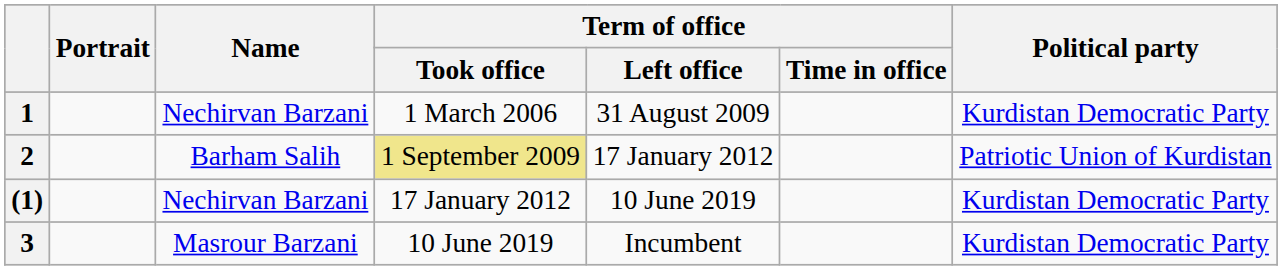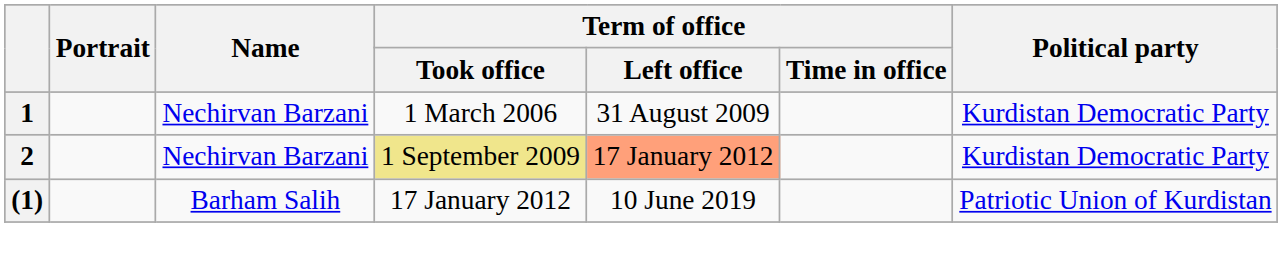2 | Name: Barham Salih -> Nechirvan Barzani
2 | Term of office / Left office: no background -> lightsalmon background
2 | Political party: Patriotic Union of Kurdistan -> Kurdistan Democratic Party
(1) | Name: Nechirvan Barzani -> Barham Salih
(1) | Political party: Kurdistan Democratic Party -> Patriotic Union of Kurdistan
- row: 3 | Masrour Barzani | 10 June 2019 | Incumbent | Kurdistan Democratic Party
